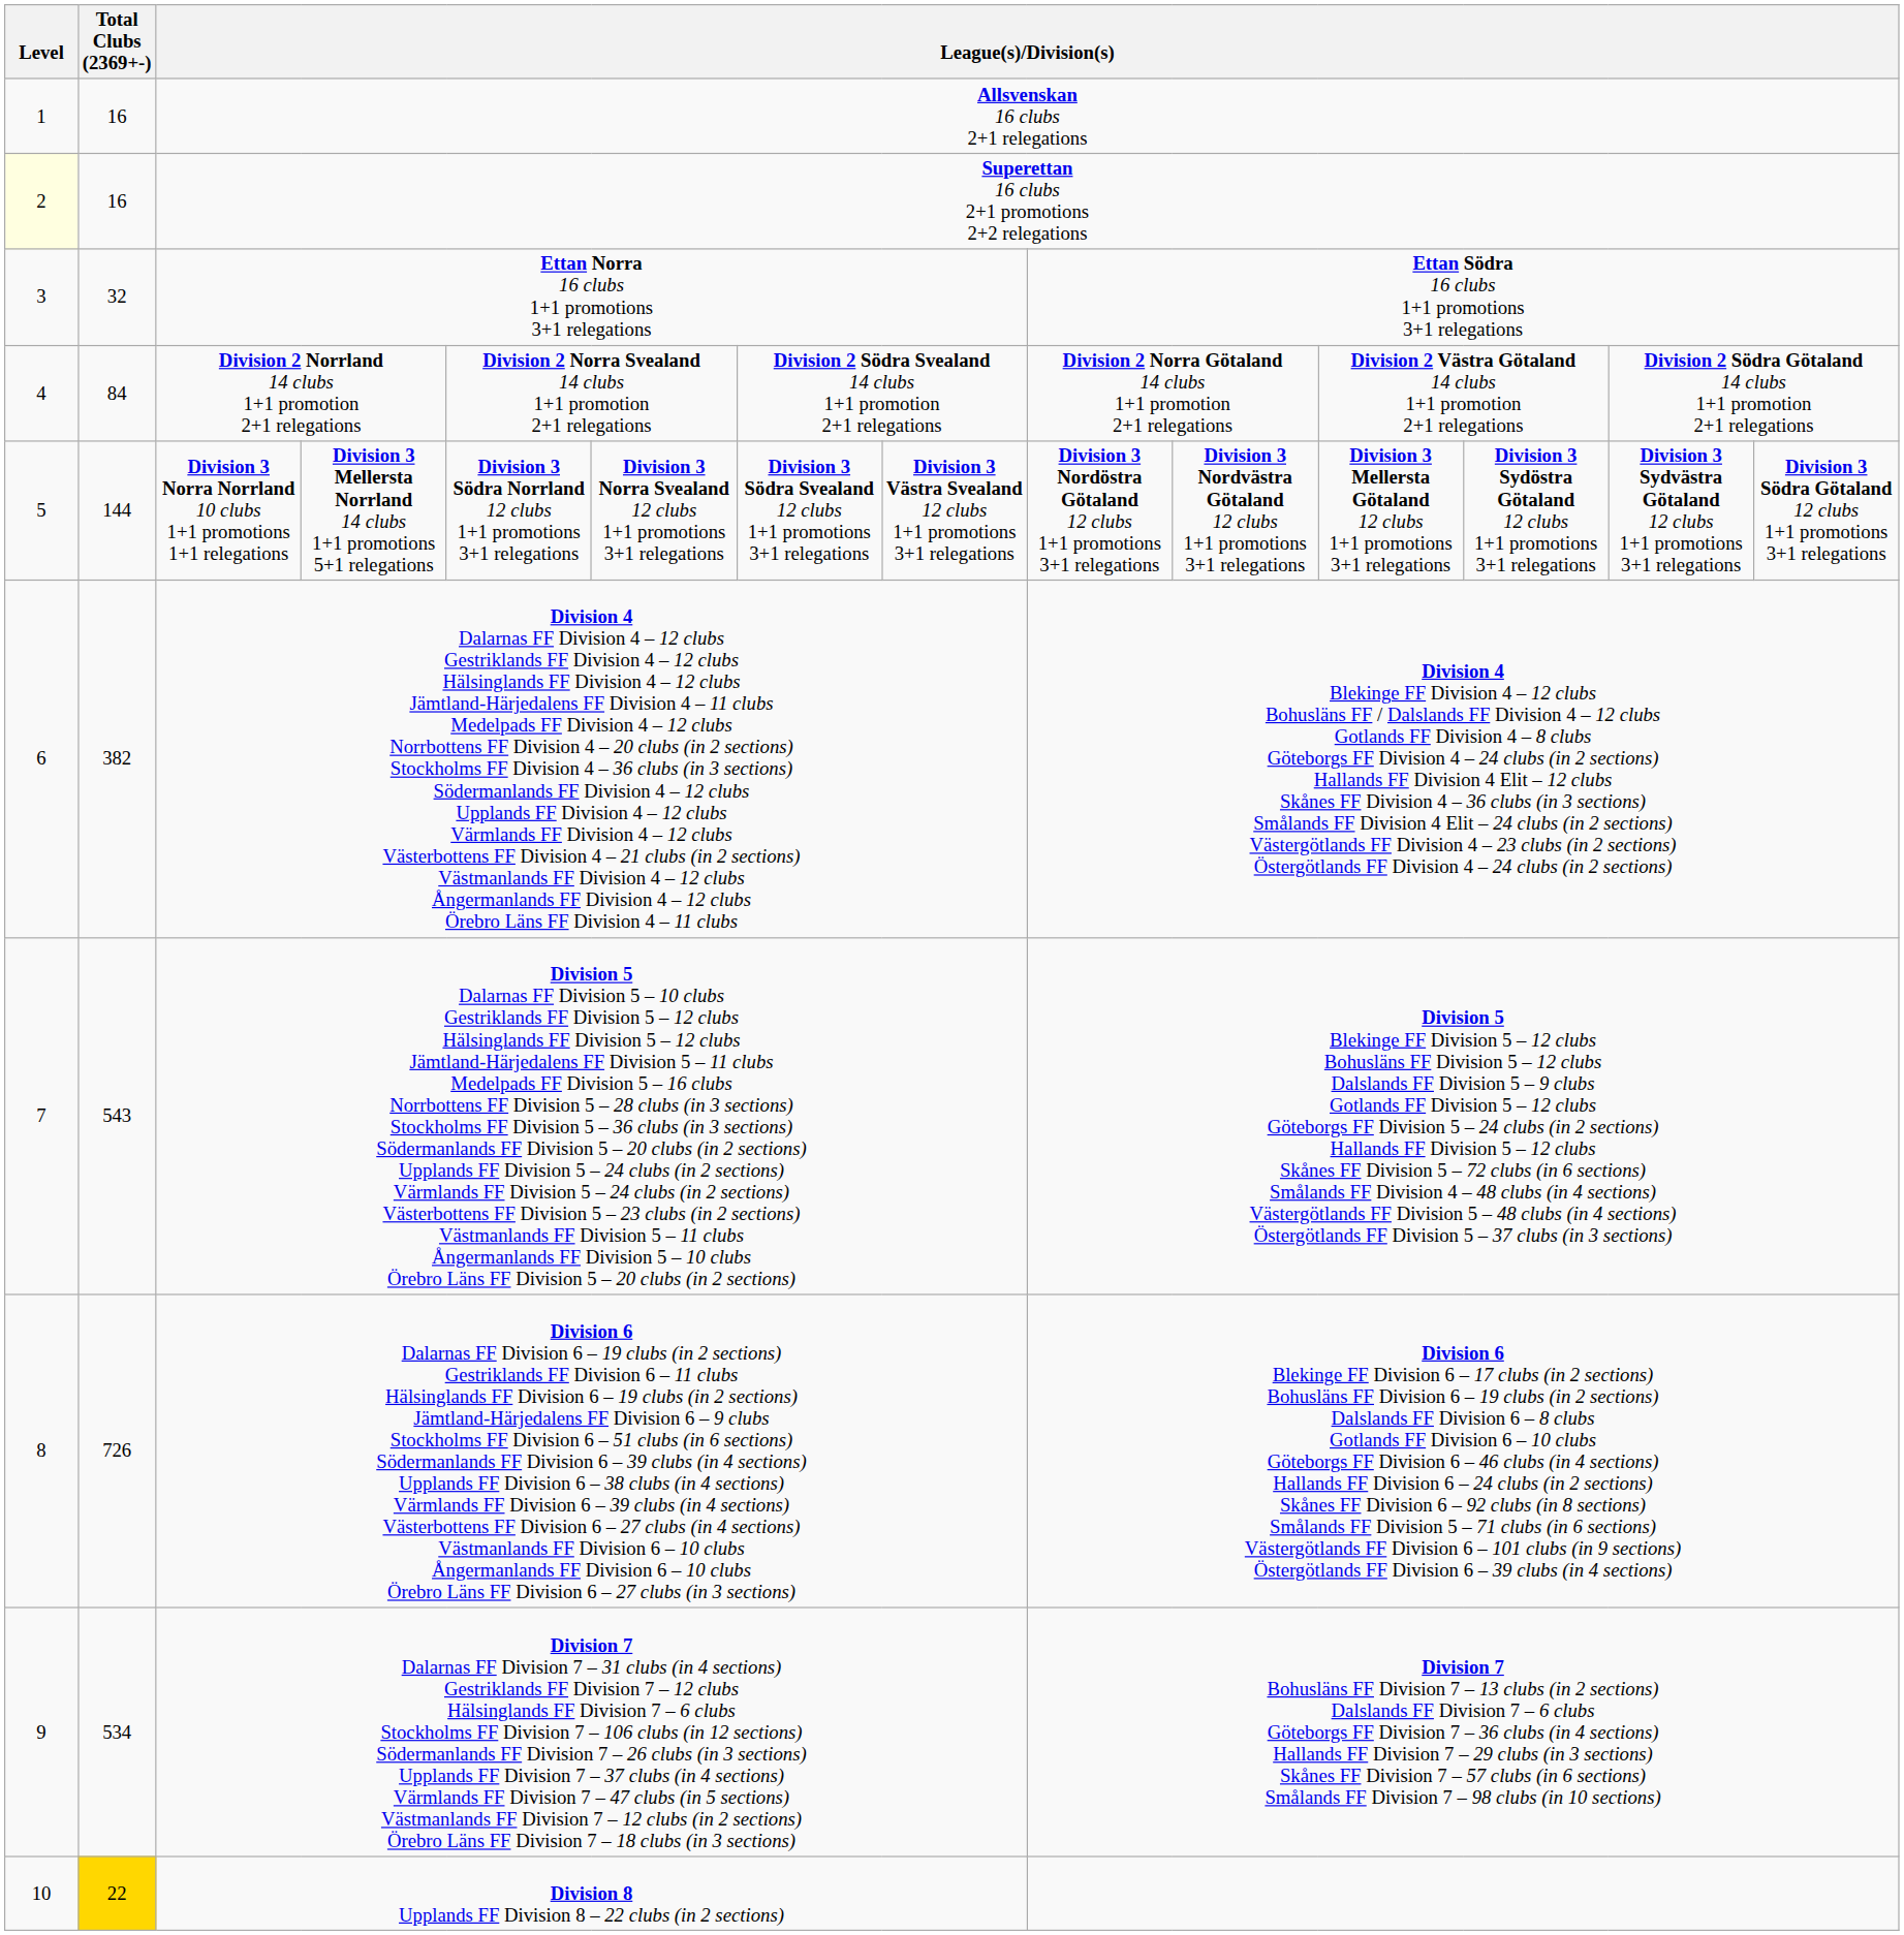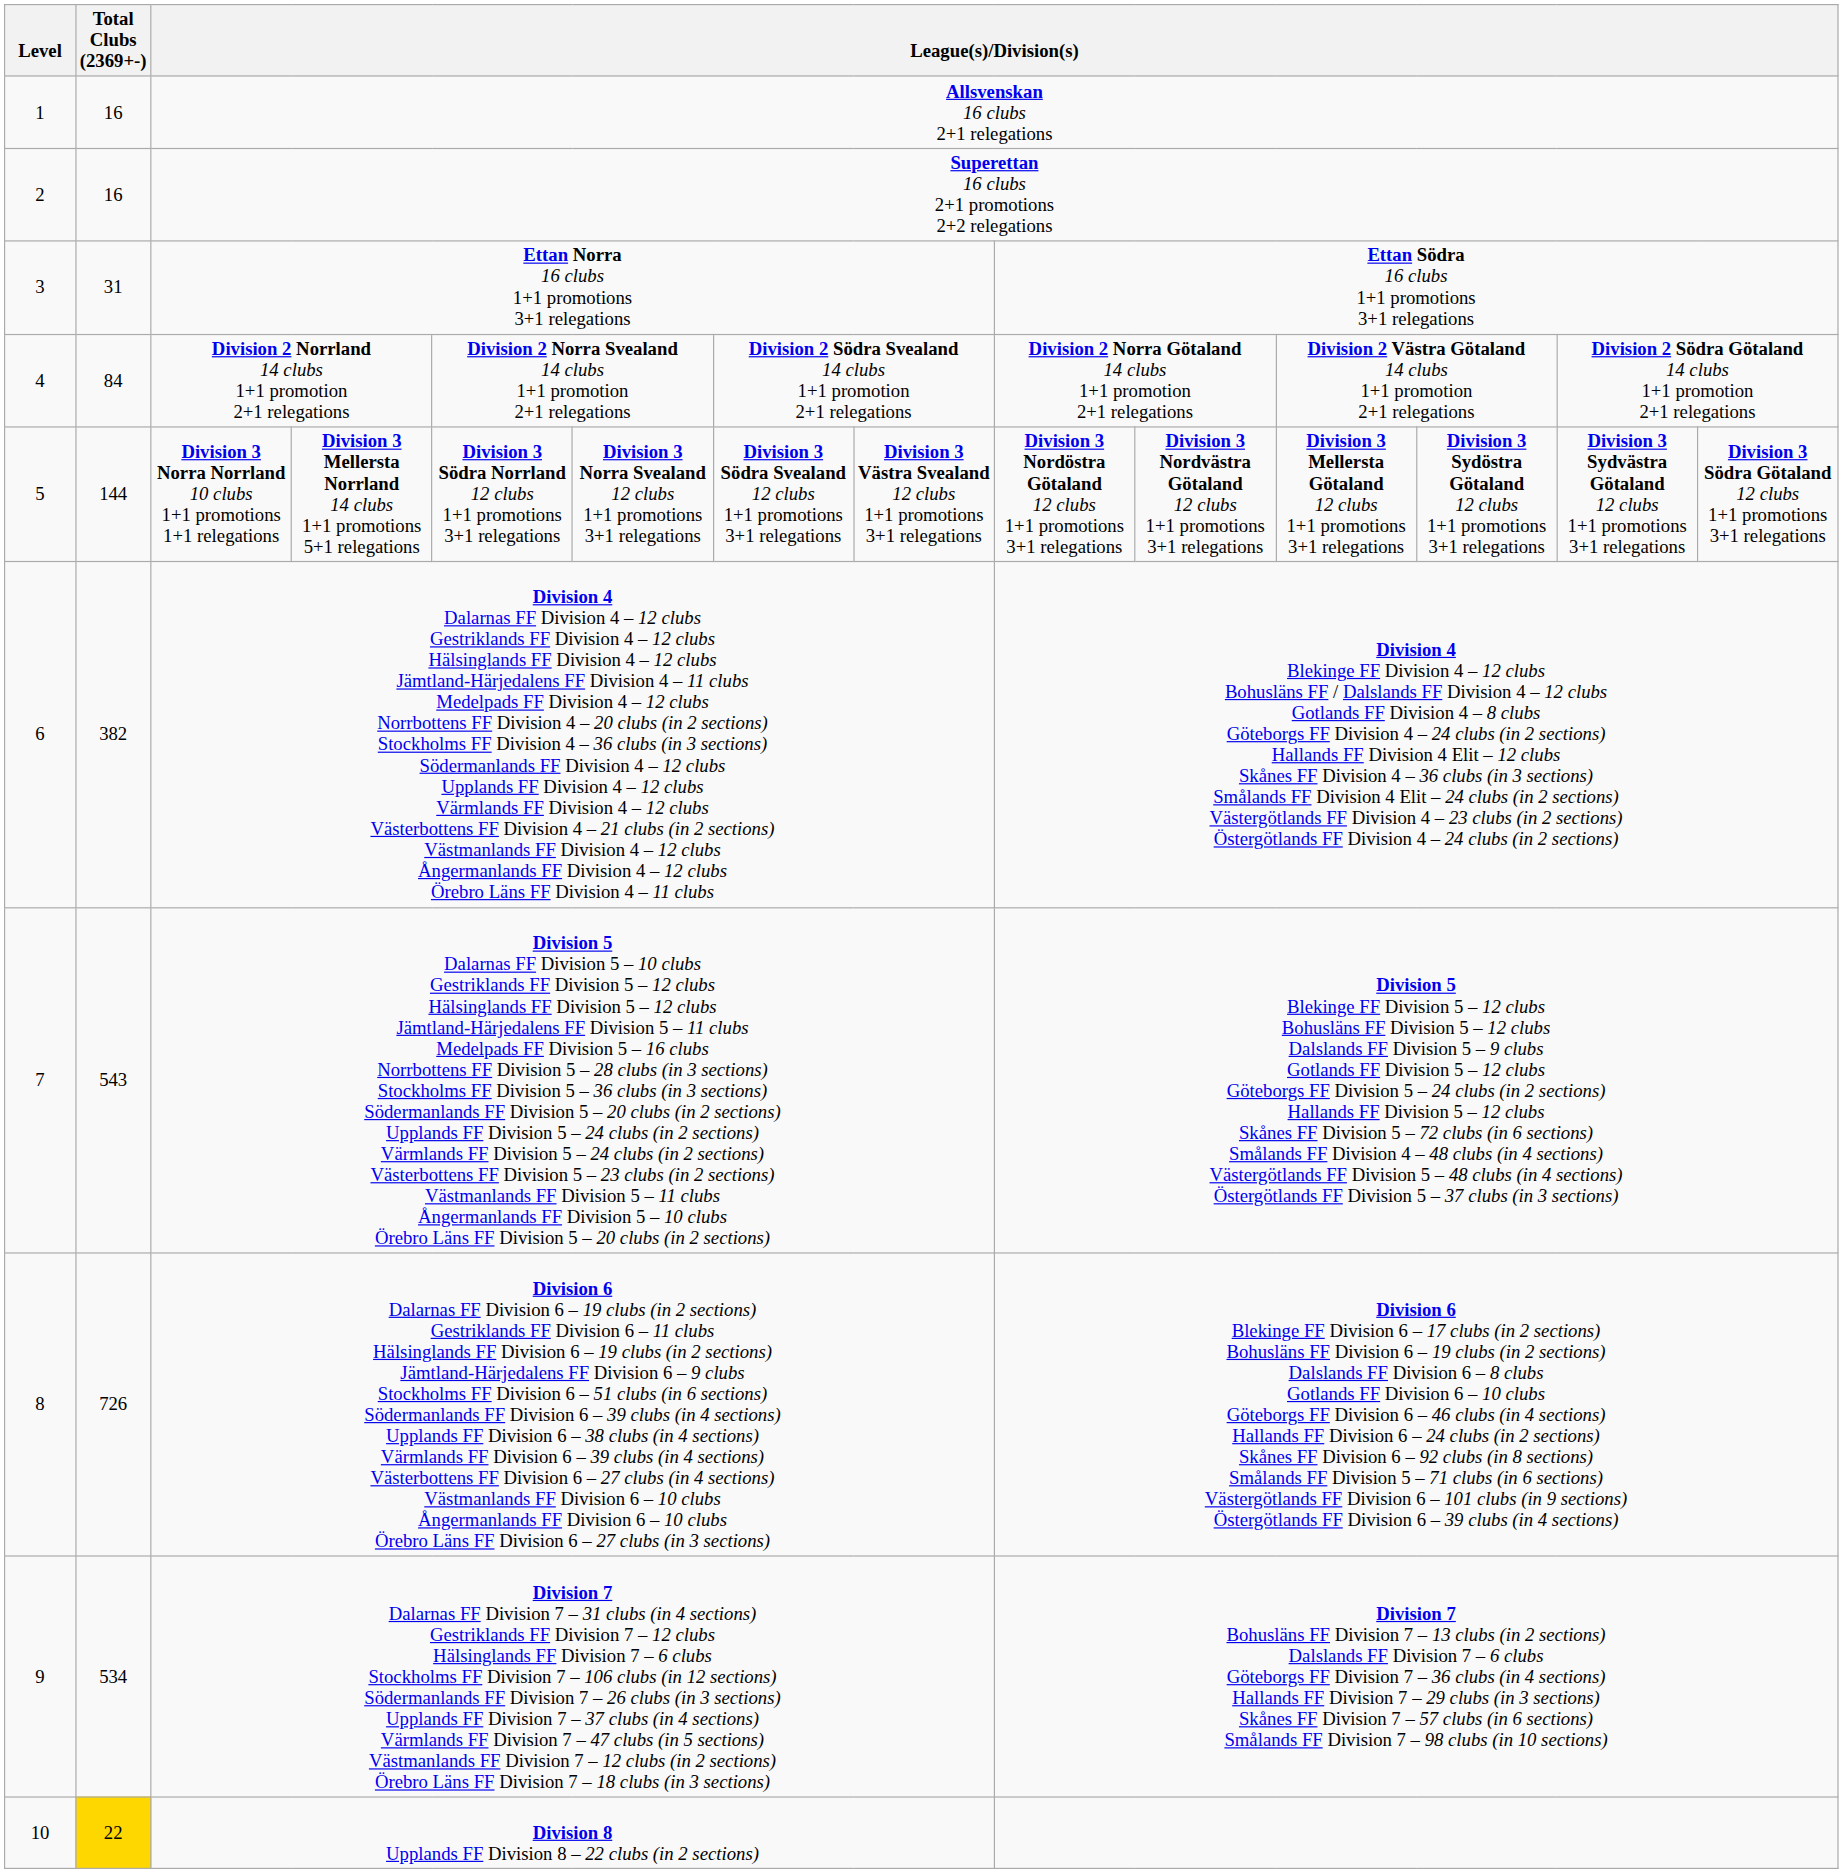Superettan 16 clubs 2+1 promotions 2+2 relegations | Level: lightyellow background -> no background
Ettan Norra 16 clubs 1+1 promotions 3+1 relegations | Total Clubs (2369+-): 32 -> 31
